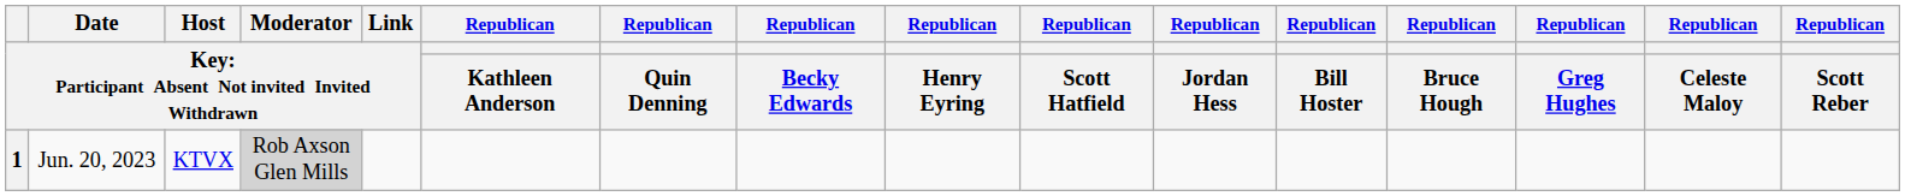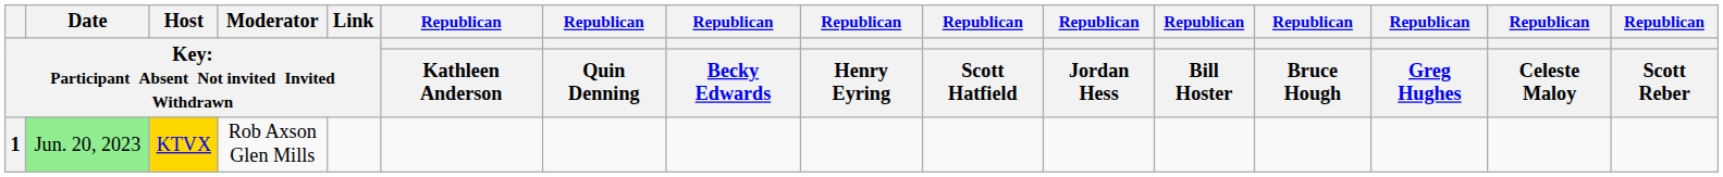1 | column 2: no background -> lightgreen background
1 | column 3: no background -> gold background
1 | column 4: lightgrey background -> no background
